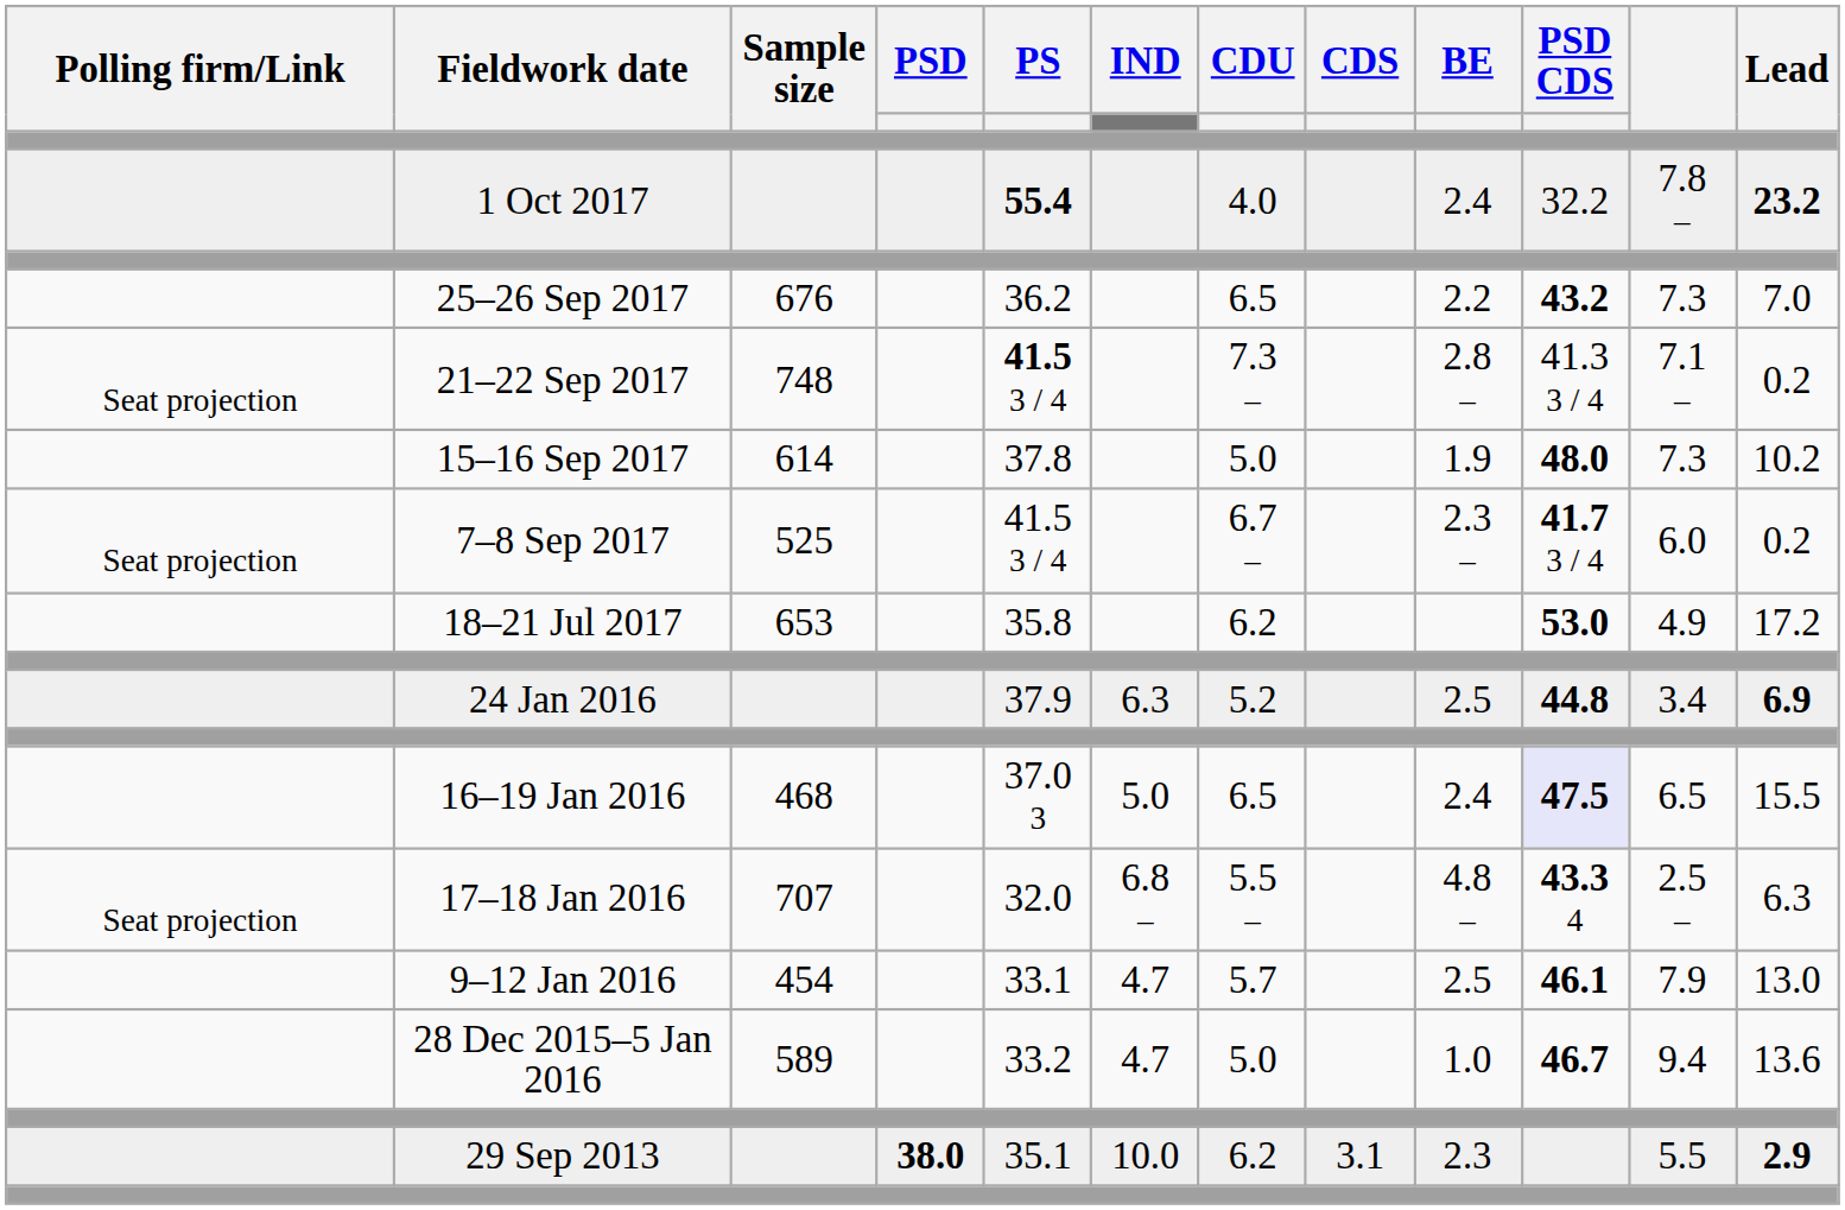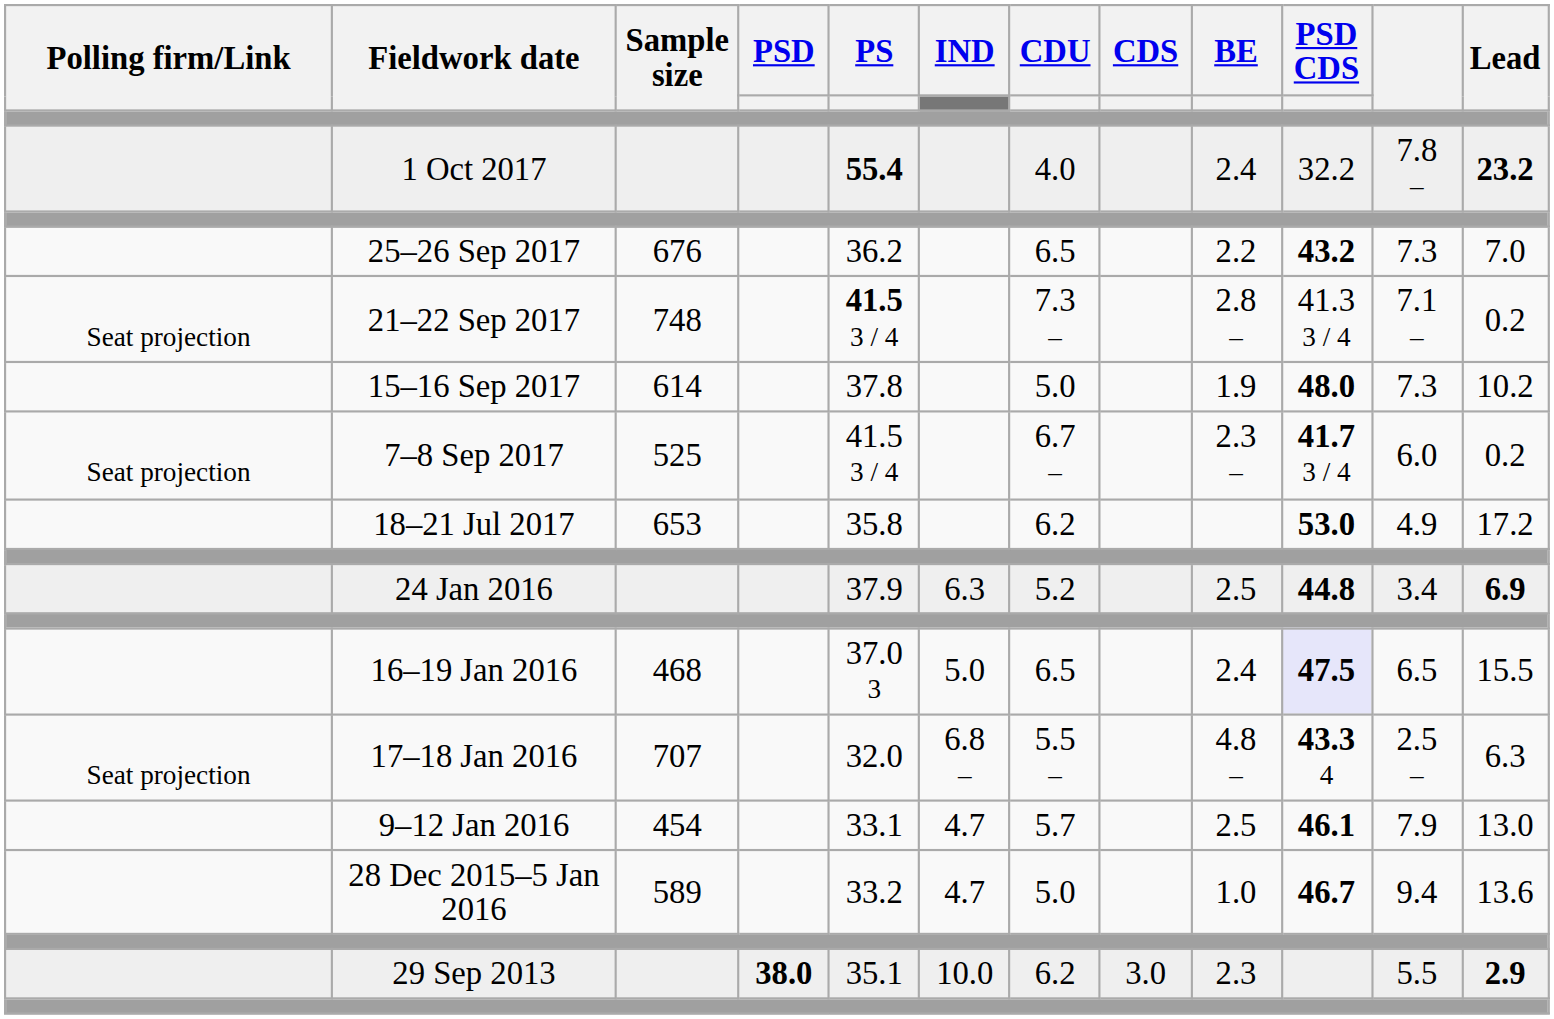29 Sep 2013 | CDS: 3.1 -> 3.0
